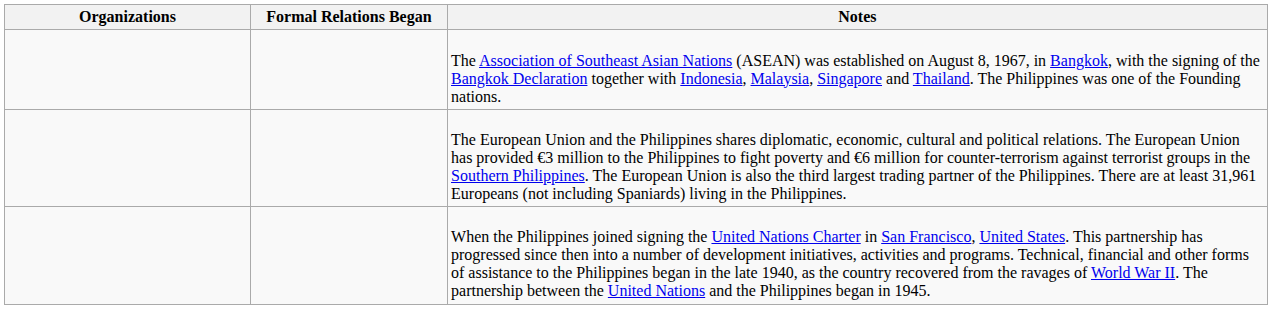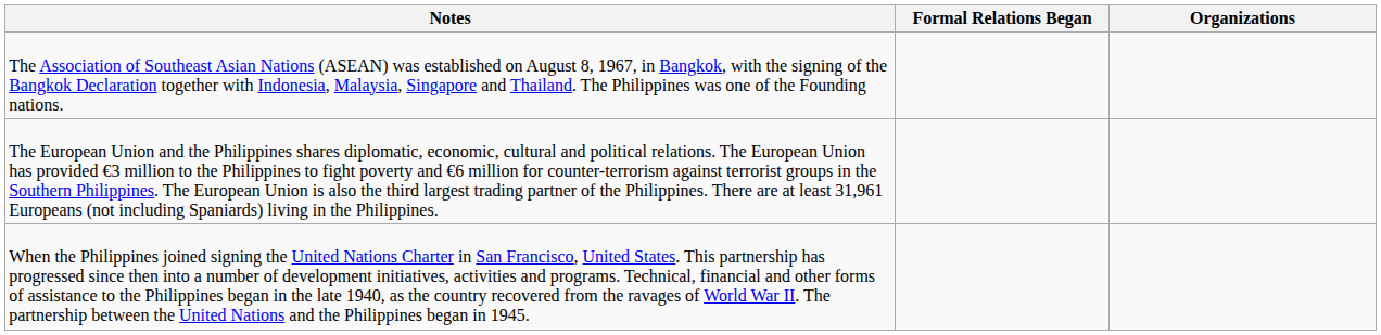columns swapped: Organizations <-> Notes
